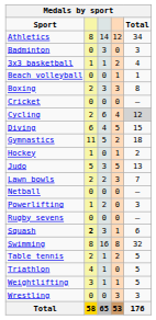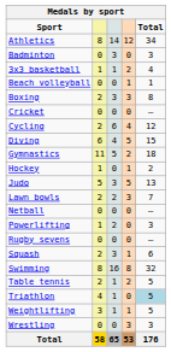Cycling | Total: lightgrey background -> no background
Squash | column 2: bold -> normal
Triathlon | Total: no background -> lightblue background
